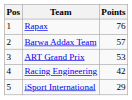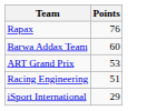- column: Pos | 1 | 2 | 3 | 4 | 5
Barwa Addax Team | Points: 57 -> 60
Racing Engineering | Points: 42 -> 51
